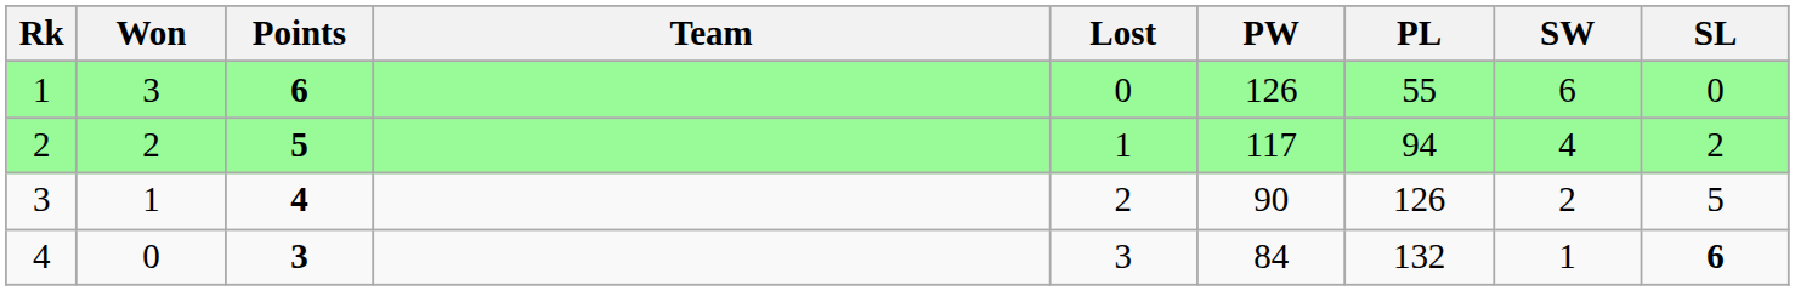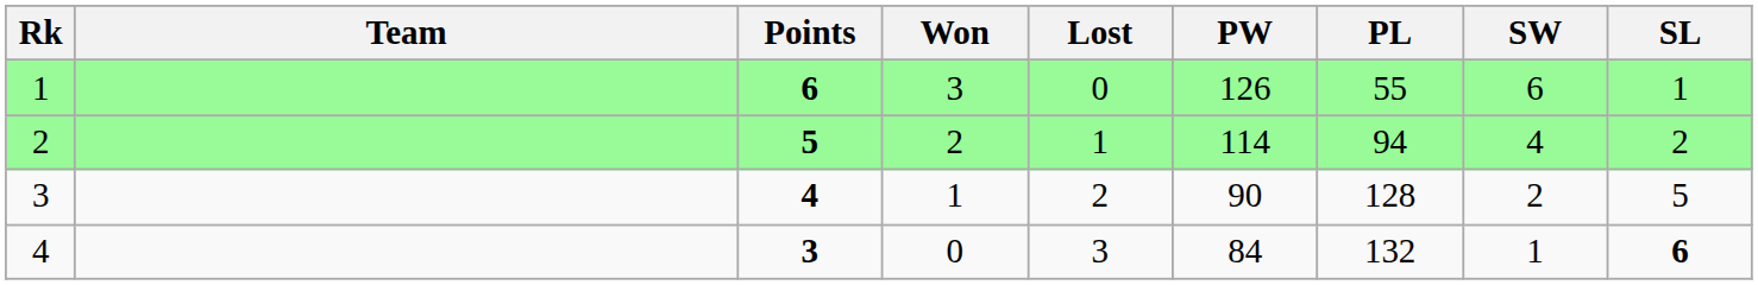columns swapped: Team <-> Won
row 2 | SL: 0 -> 1
row 3 | PW: 117 -> 114
row 4 | PL: 126 -> 128
